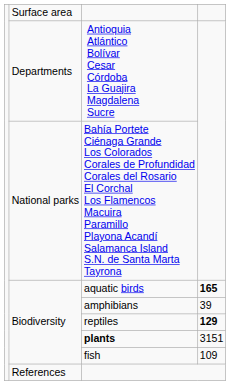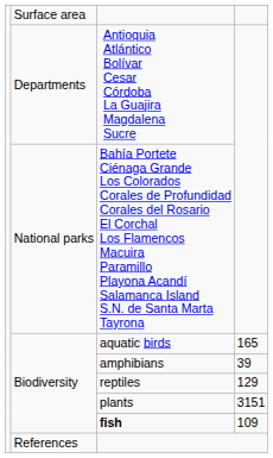aquatic birds | column 4: bold -> normal
reptiles | column 4: bold -> normal
plants | column 3: bold -> normal
fish | column 3: normal -> bold
